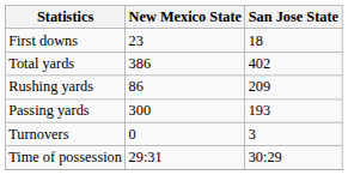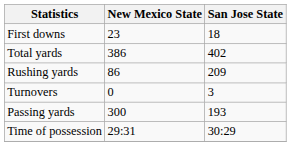rows swapped: Passing yards <-> Turnovers
